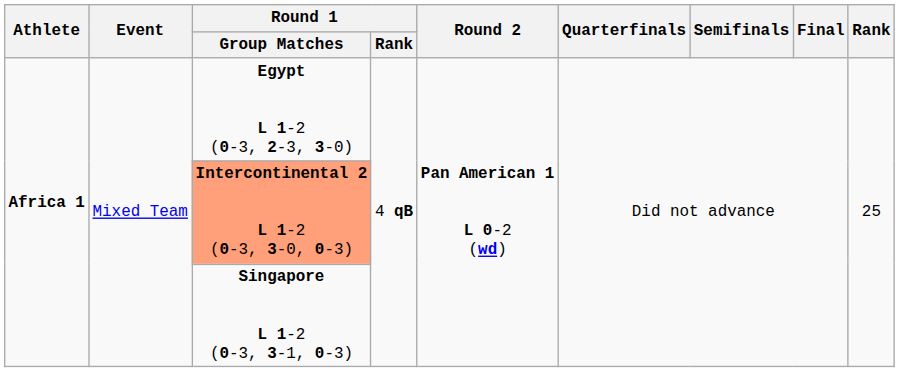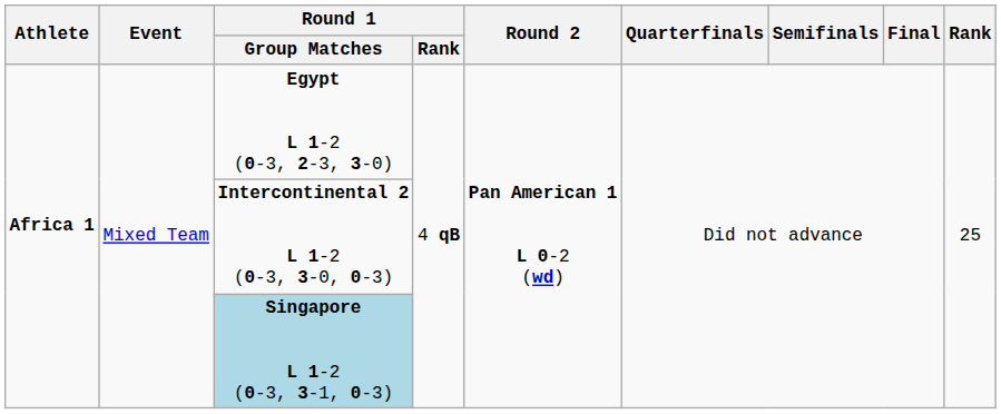Intercontinental 2 L 1-2 (0-3, 3-0, 0-3) | Round 1 / Group Matches: lightsalmon background -> no background
Singapore L 1-2 (0-3, 3-1, 0-3) | Round 1 / Group Matches: no background -> lightblue background
